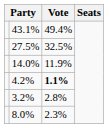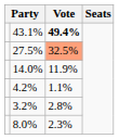43.1% | Vote: normal -> bold
27.5% | Vote: no background -> lightsalmon background
4.2% | Vote: bold -> normal
